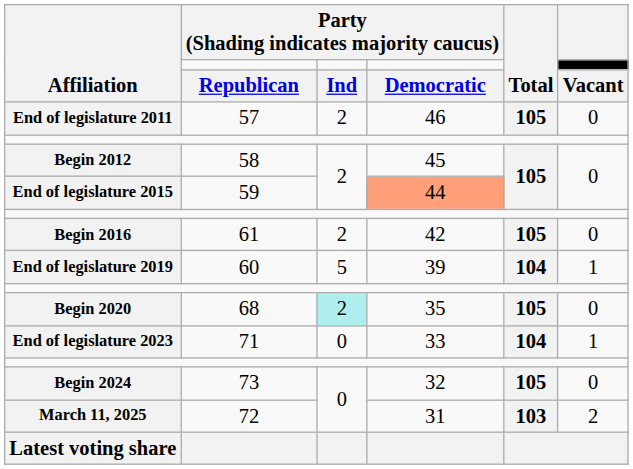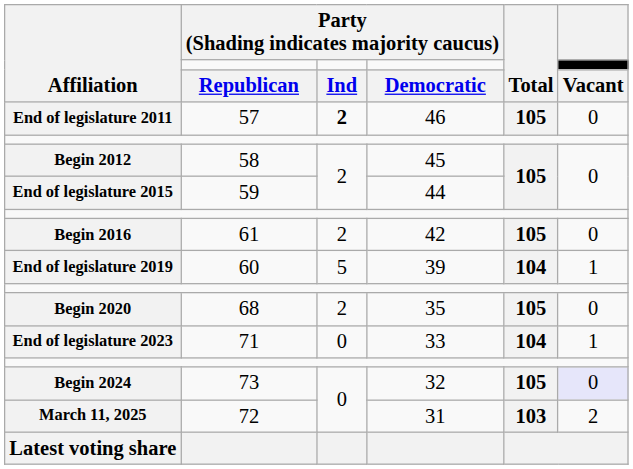End of legislature 2011 | column 3: normal -> bold
End of legislature 2015 | column 4: lightsalmon background -> no background
Begin 2020 | column 3: paleturquoise background -> no background
Begin 2024 | column 6: no background -> lavender background
